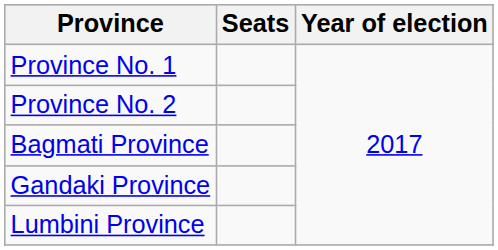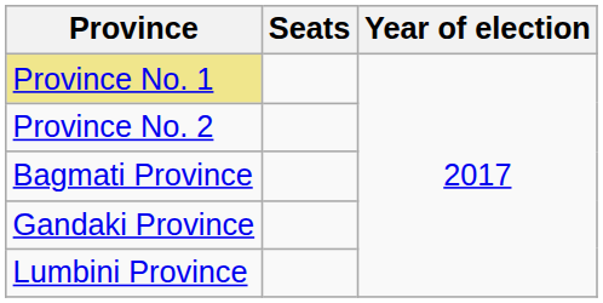Province No. 1 | Province: no background -> khaki background
